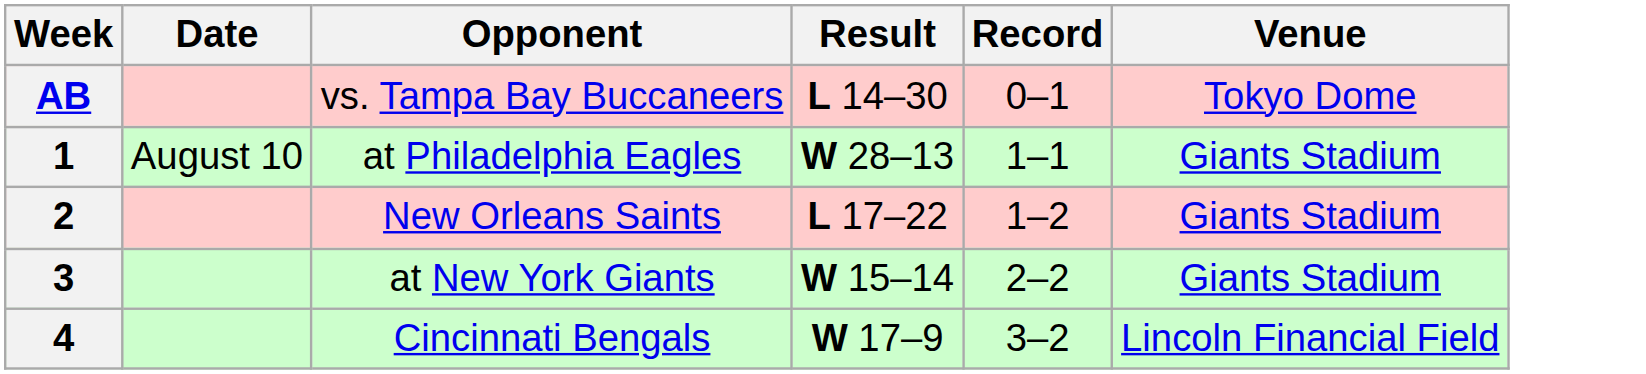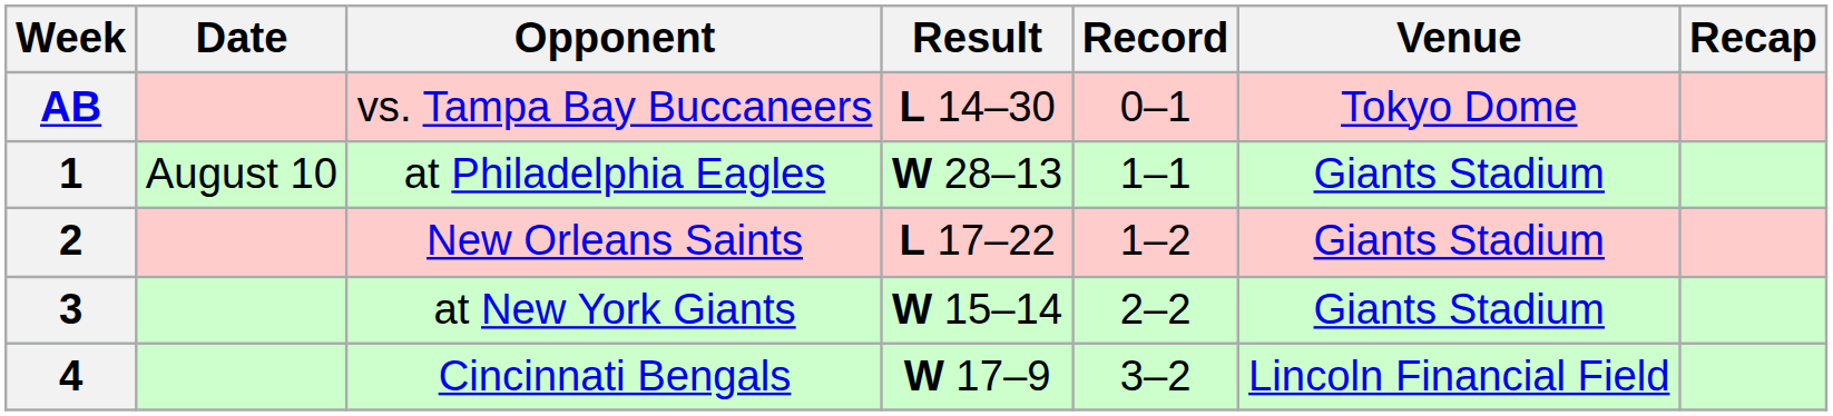+ column: Recap
